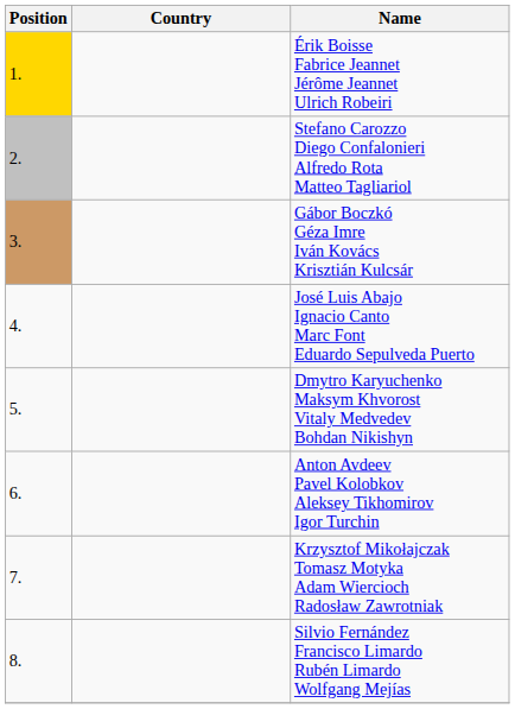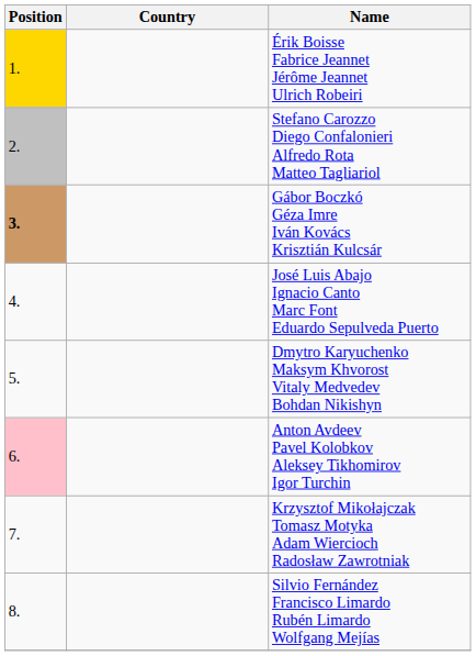Gábor Boczkó Géza Imre Iván Kovács Krisztián Kulcsár | Position: normal -> bold
Anton Avdeev Pavel Kolobkov Aleksey Tikhomirov Igor Turchin | Position: no background -> pink background
